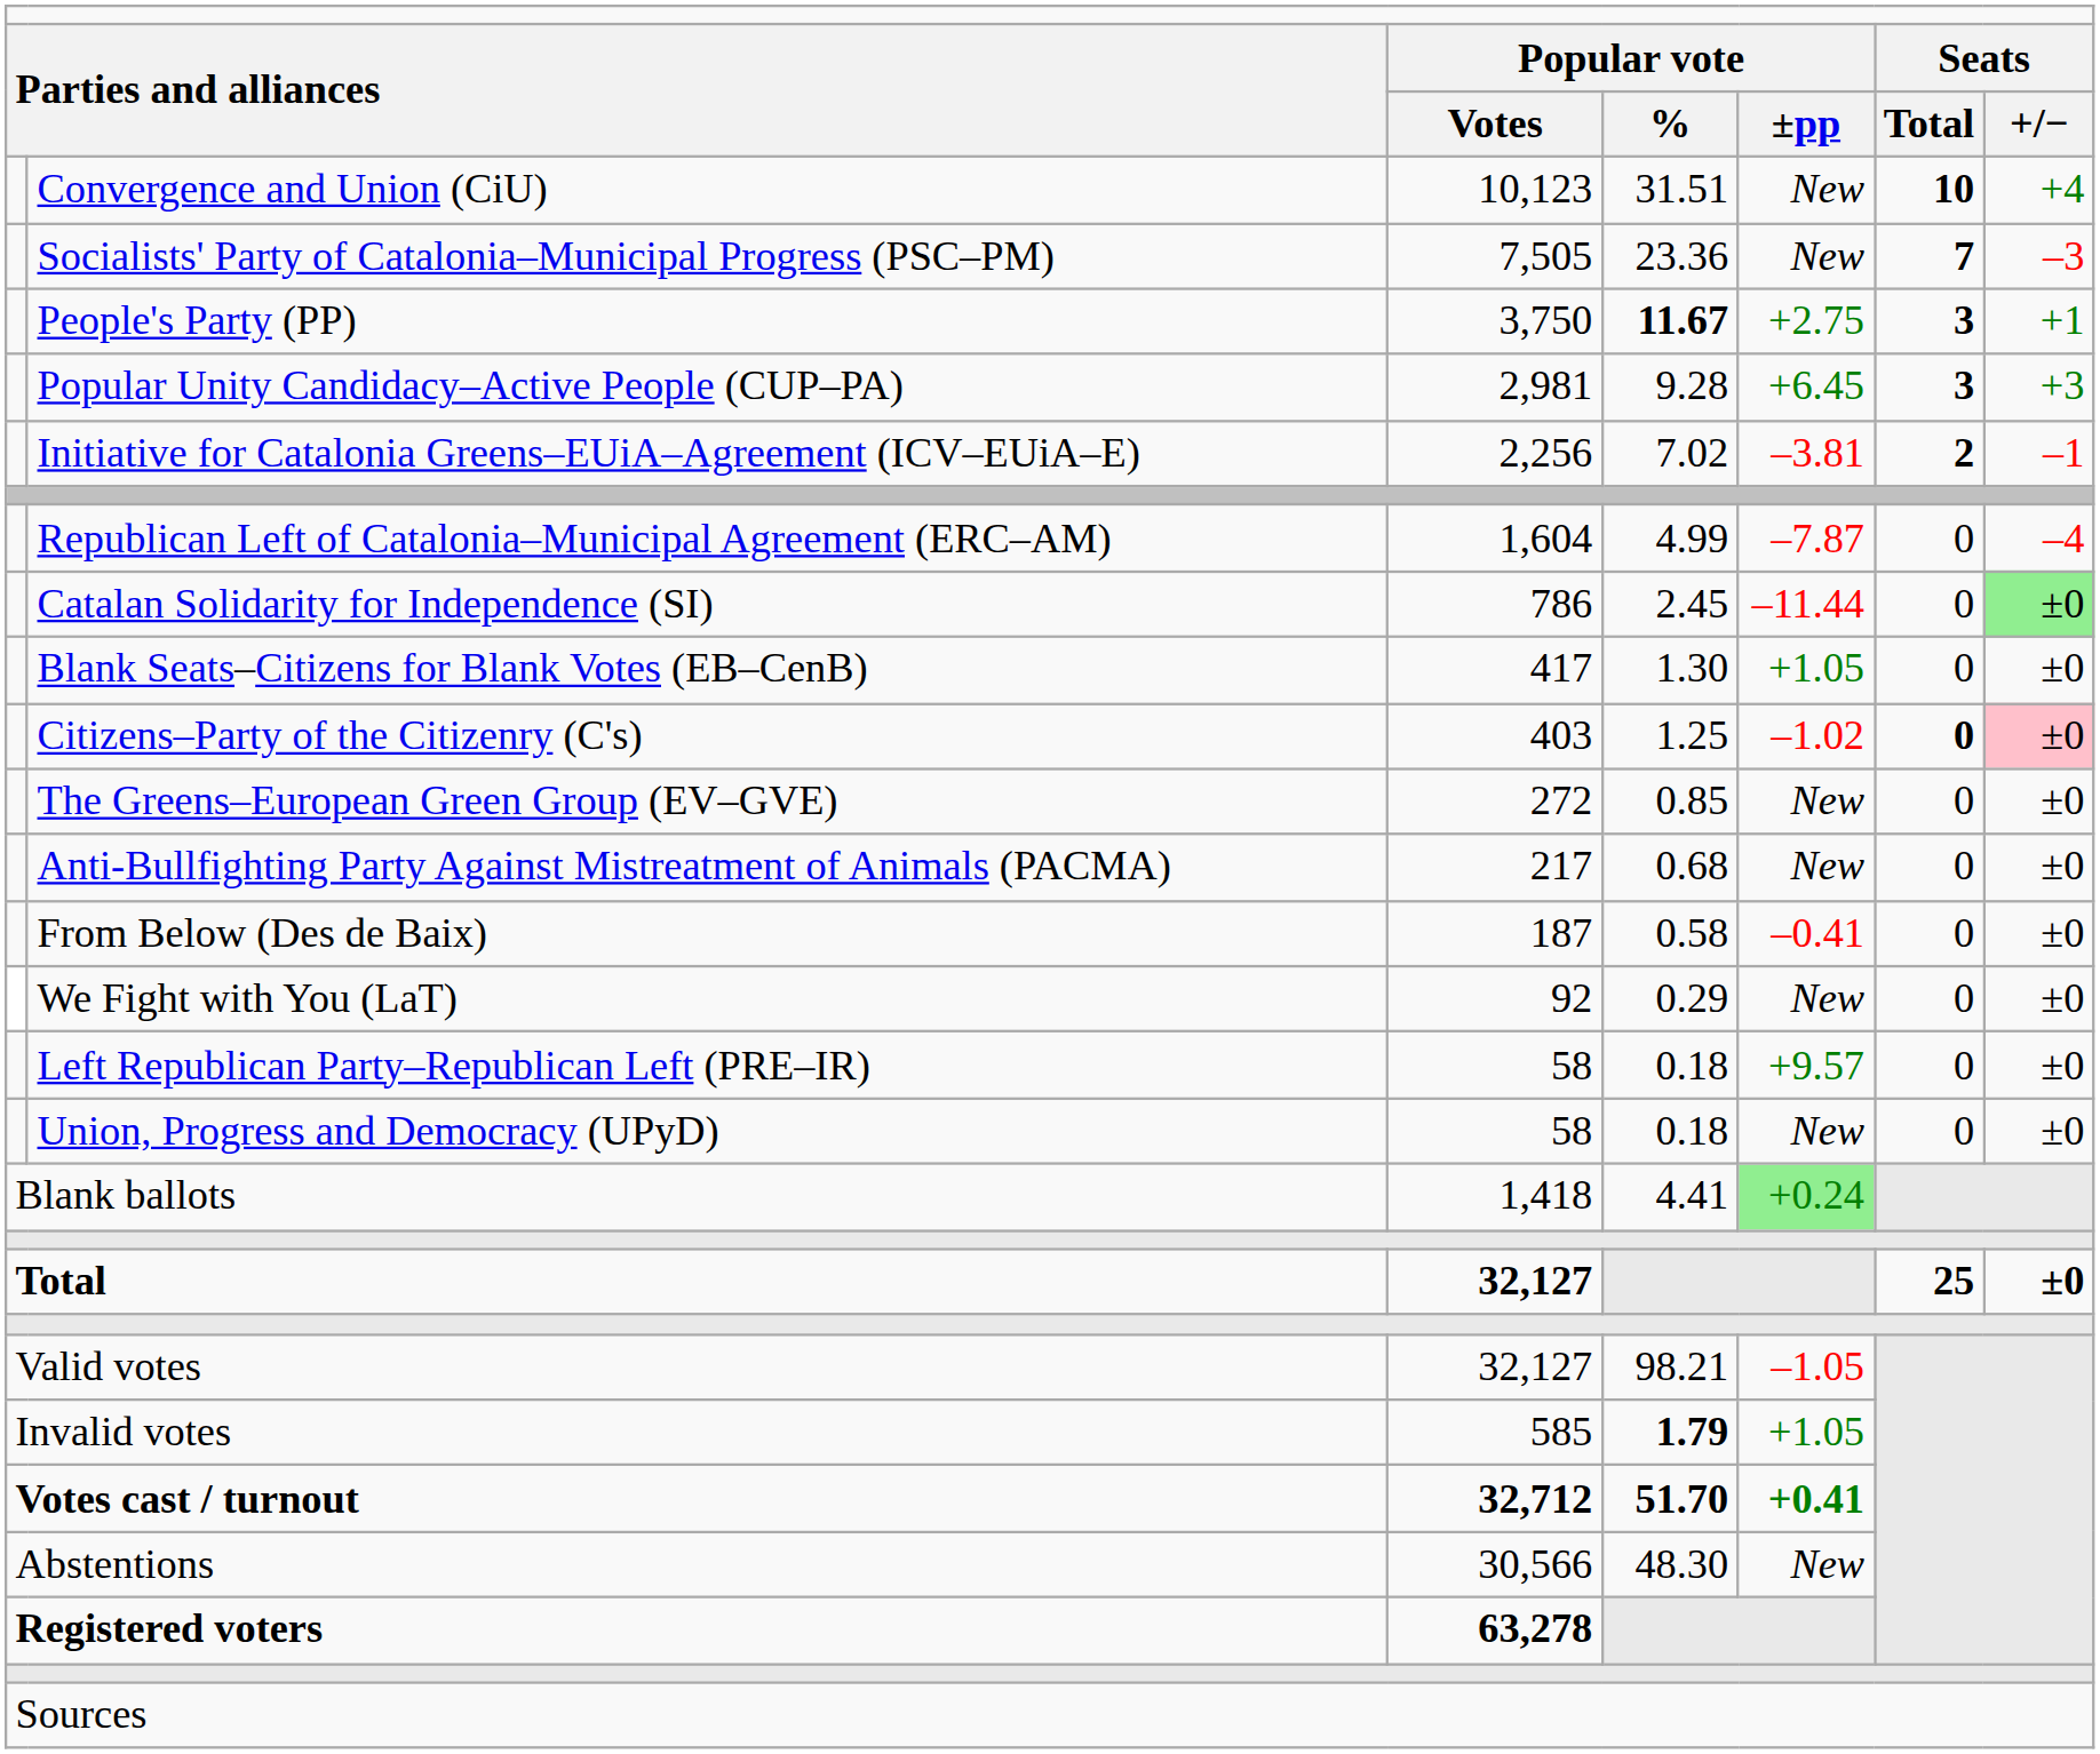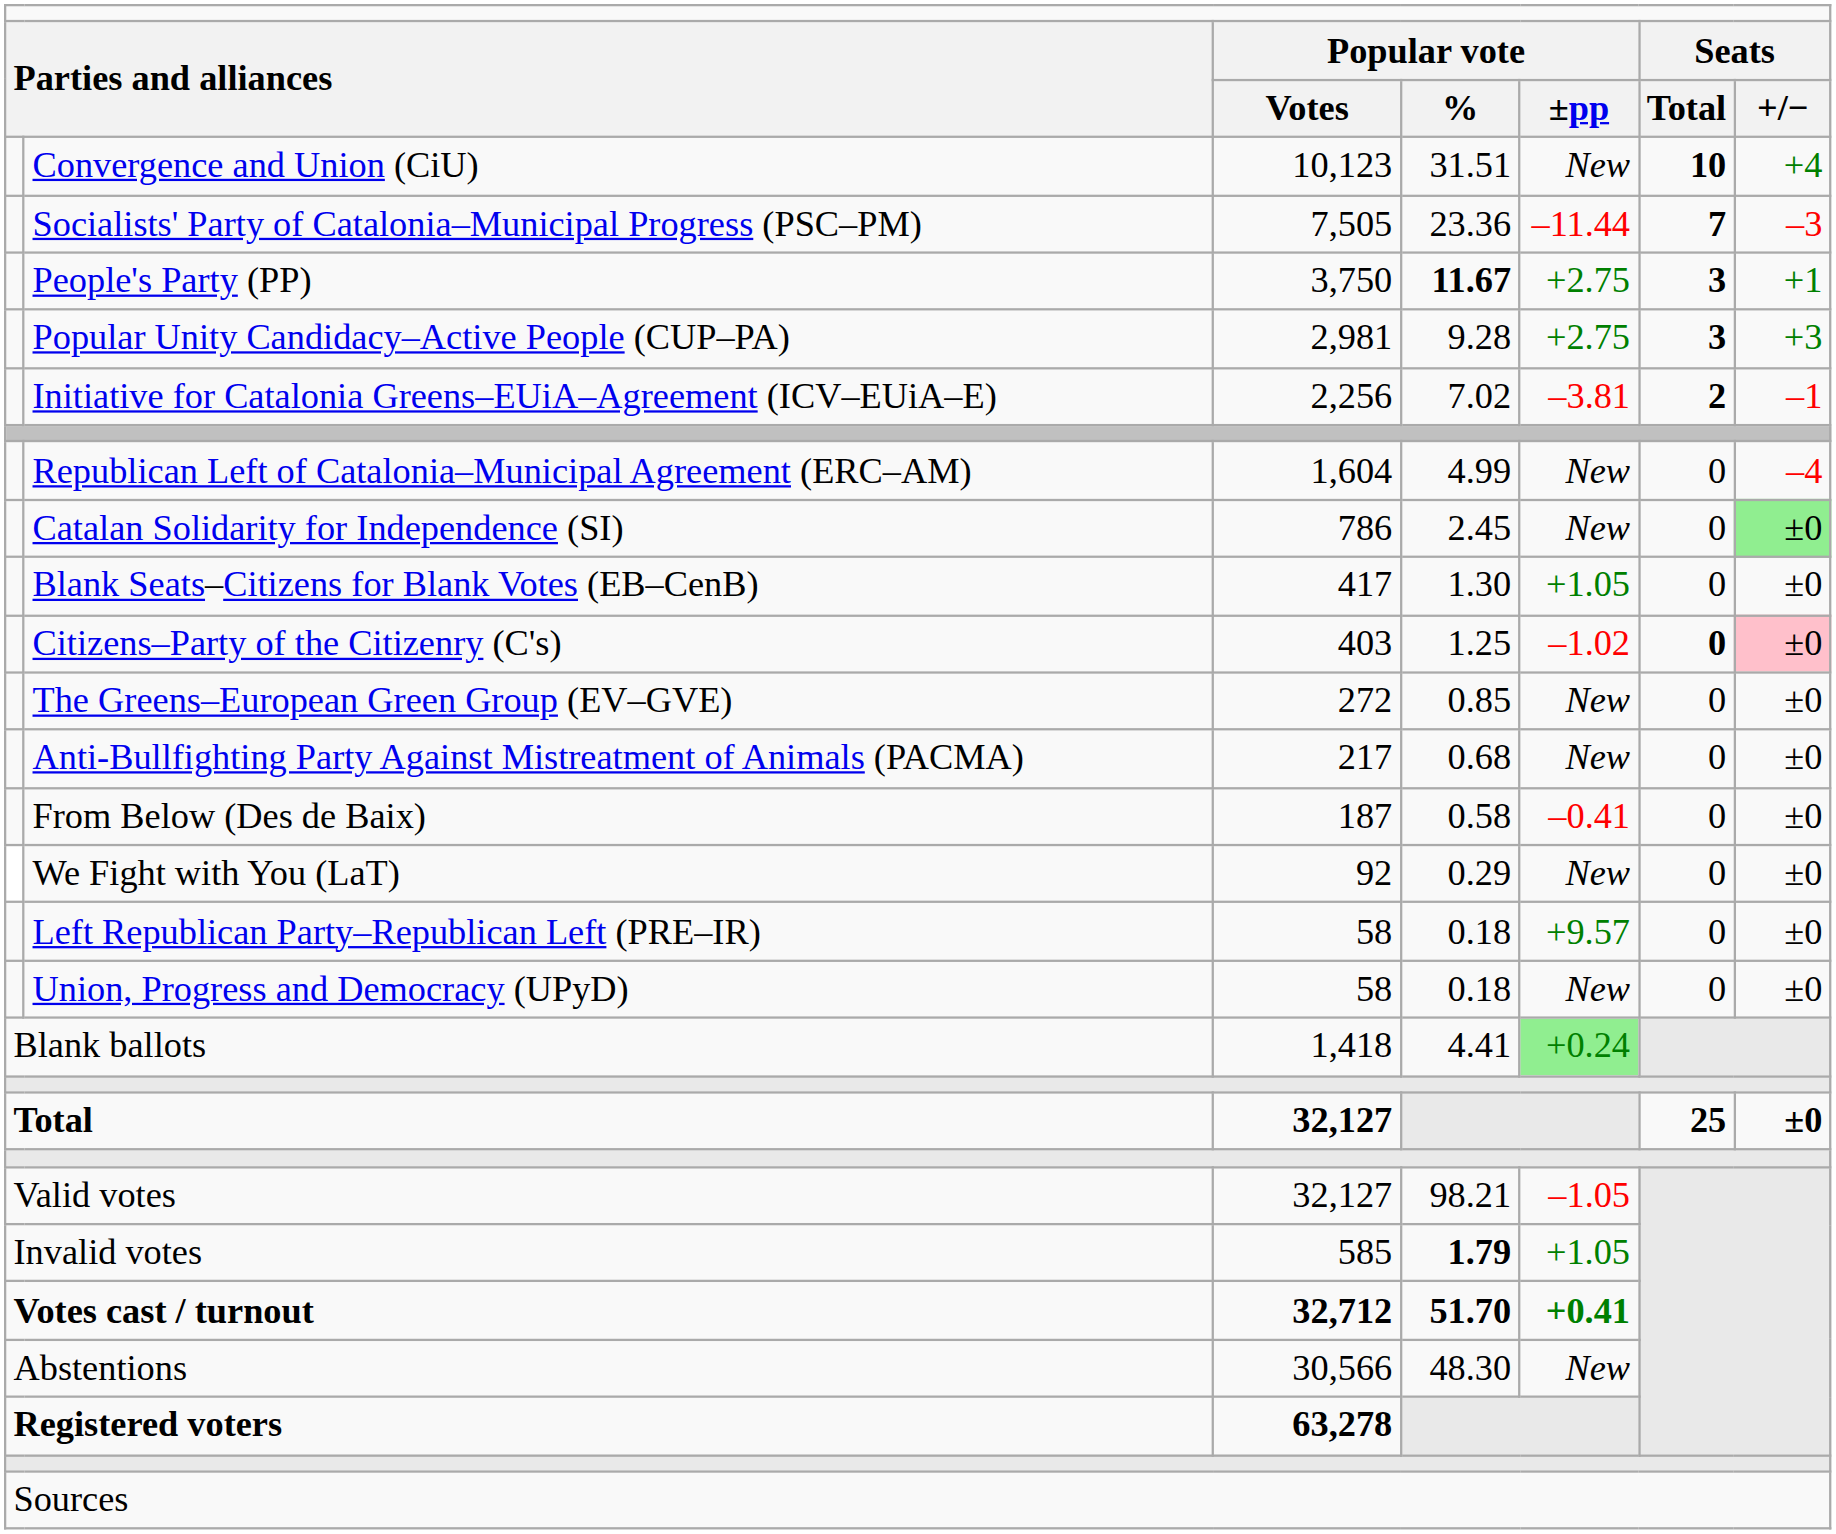Socialists' Party of Catalonia–Municipal Progress (PSC–PM) | column 5: New -> –11.44
Popular Unity Candidacy–Active People (CUP–PA) | column 5: +6.45 -> +2.75
Republican Left of Catalonia–Municipal Agreement (ERC–AM) | column 5: –7.87 -> New
Catalan Solidarity for Independence (SI) | column 5: –11.44 -> New
